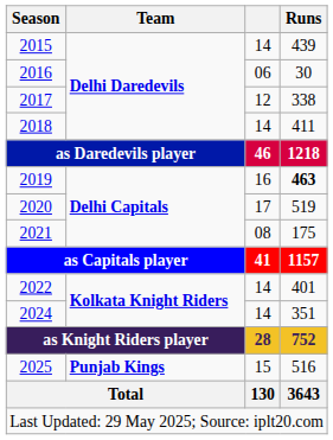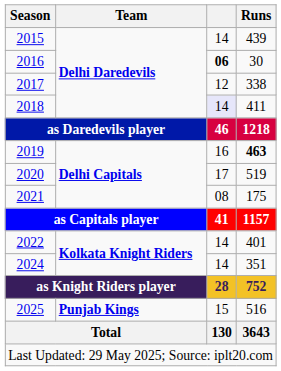2016 | column 3: normal -> bold
2018 | column 3: no background -> lavender background
